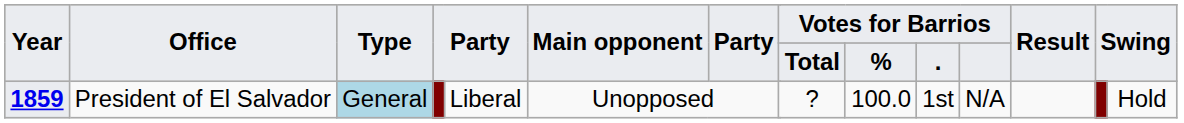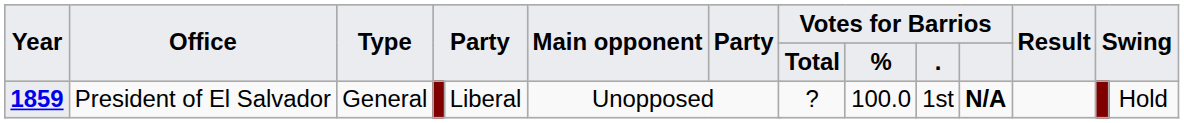1859 | Type: lightblue background -> no background
1859 | Votes for Barrios: normal -> bold
